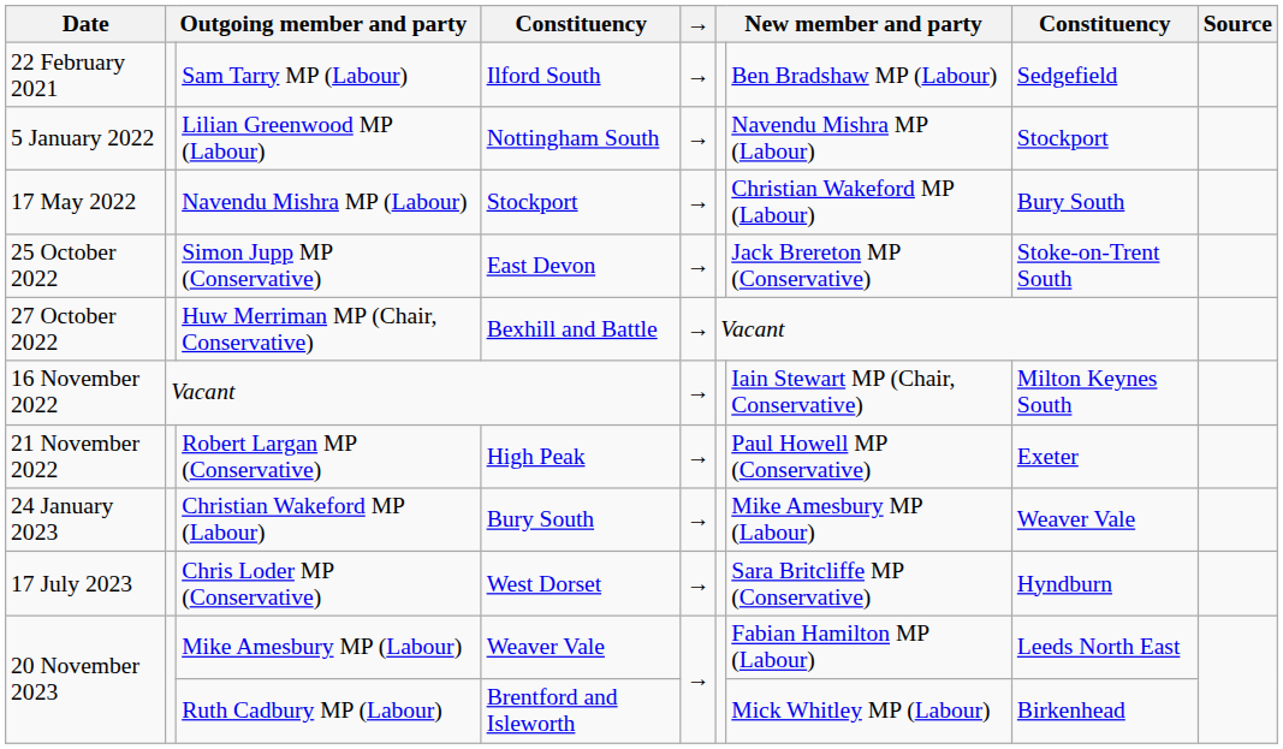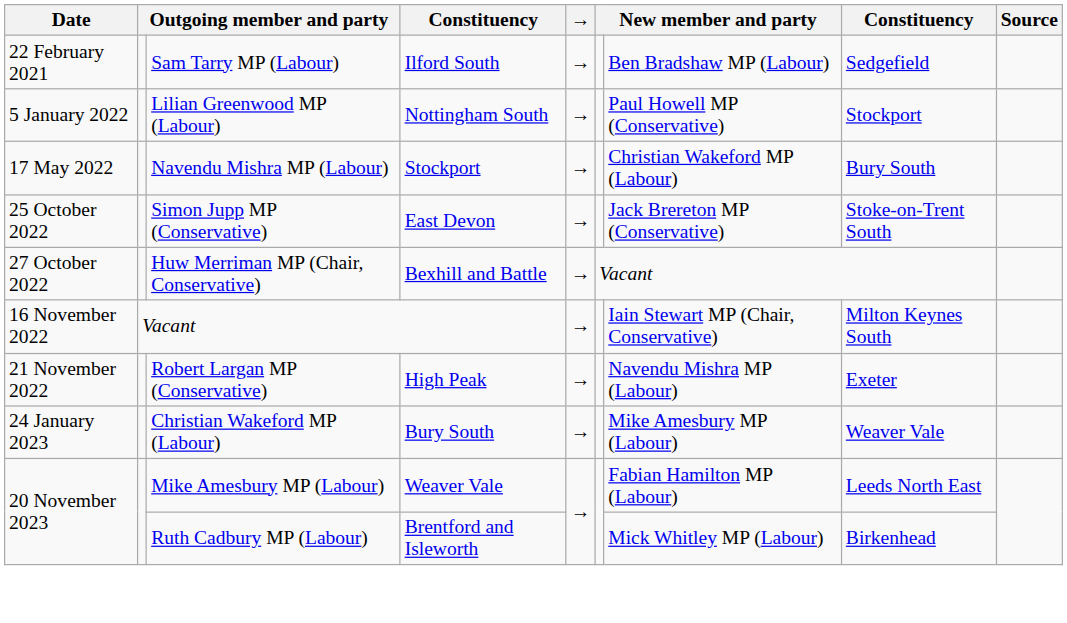Lilian Greenwood MP (Labour) | column 7: Navendu Mishra MP (Labour) -> Paul Howell MP (Conservative)
Robert Largan MP (Conservative) | column 7: Paul Howell MP (Conservative) -> Navendu Mishra MP (Labour)
- row: 17 July 2023 | Chris Loder MP (Conservative) | West Dorset | → | Sara Britcliffe MP (Conservative) | Hyndburn
